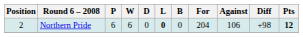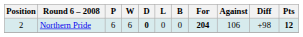Northern Pride | D: normal -> bold
Northern Pride | L: bold -> normal
Northern Pride | For: normal -> bold
